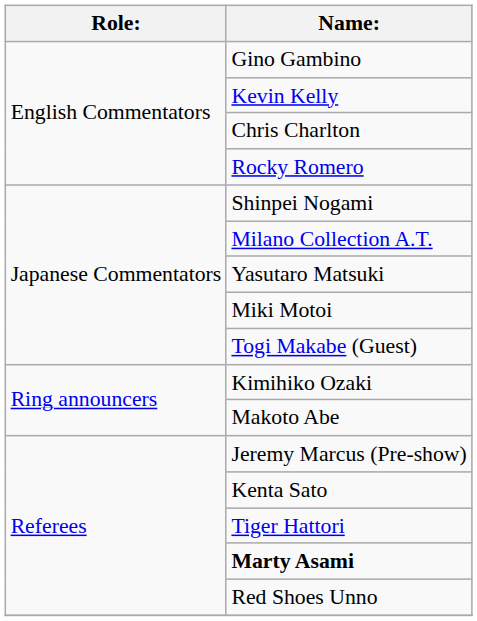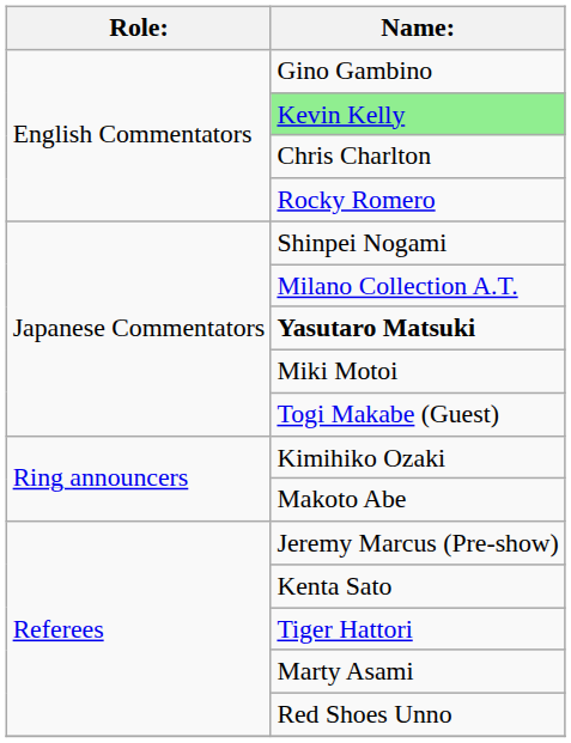Kevin Kelly | Name:: no background -> lightgreen background
Yasutaro Matsuki | Name:: normal -> bold
Marty Asami | Name:: bold -> normal
